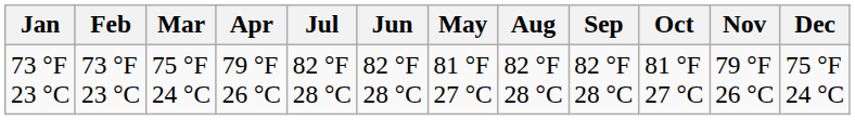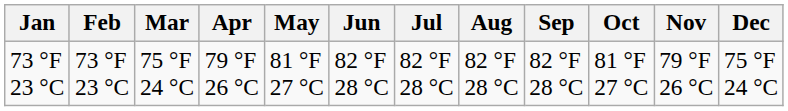columns swapped: May <-> Jul
